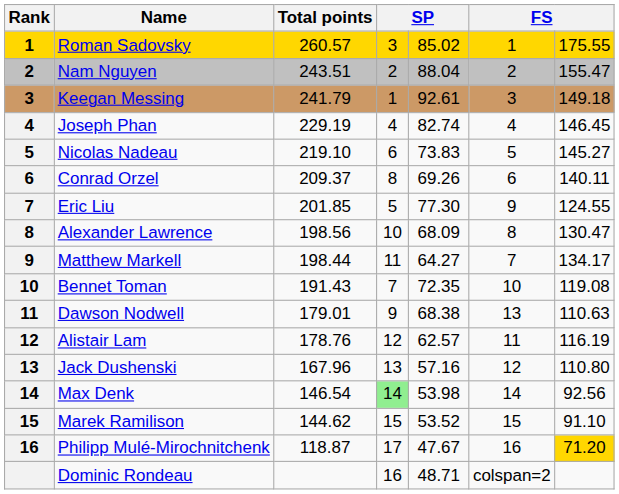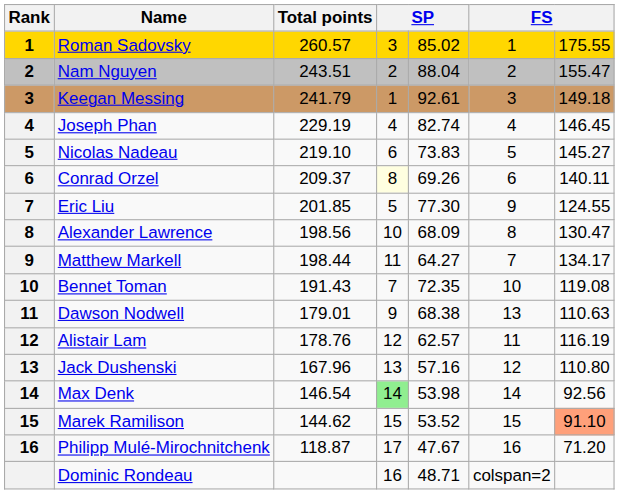Conrad Orzel | column 4: no background -> lightyellow background
Marek Ramilison | column 7: no background -> lightsalmon background
Philipp Mulé-Mirochnitchenk | column 7: gold background -> no background
